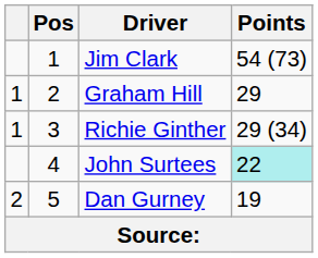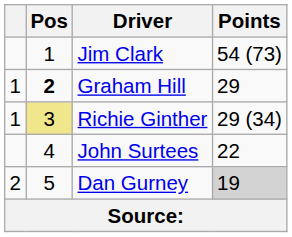Graham Hill | Pos: normal -> bold
Richie Ginther | Pos: no background -> khaki background
John Surtees | Points: paleturquoise background -> no background
Dan Gurney | Points: no background -> lightgrey background
